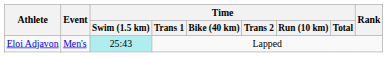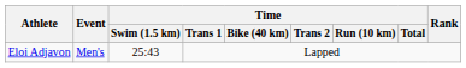Eloi Adjavon | Time / Swim (1.5 km): paleturquoise background -> no background
